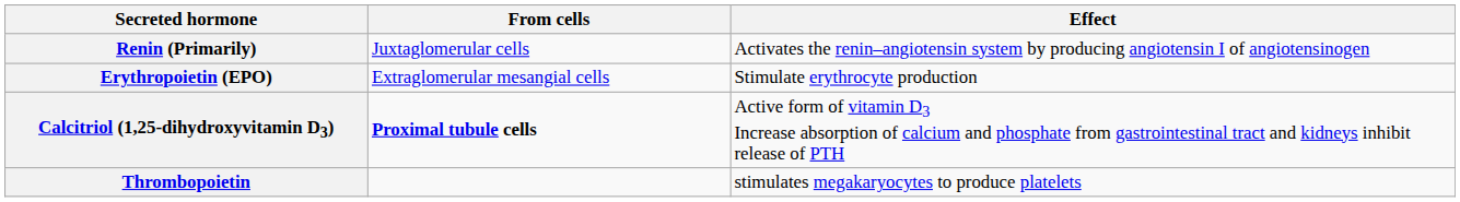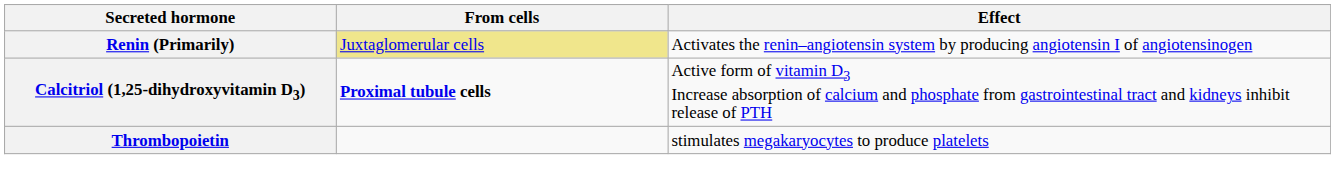Renin (Primarily) | From cells: no background -> khaki background
- row: Erythropoietin (EPO) | Extraglomerular mesangial cells | Stimulate erythrocyte production
